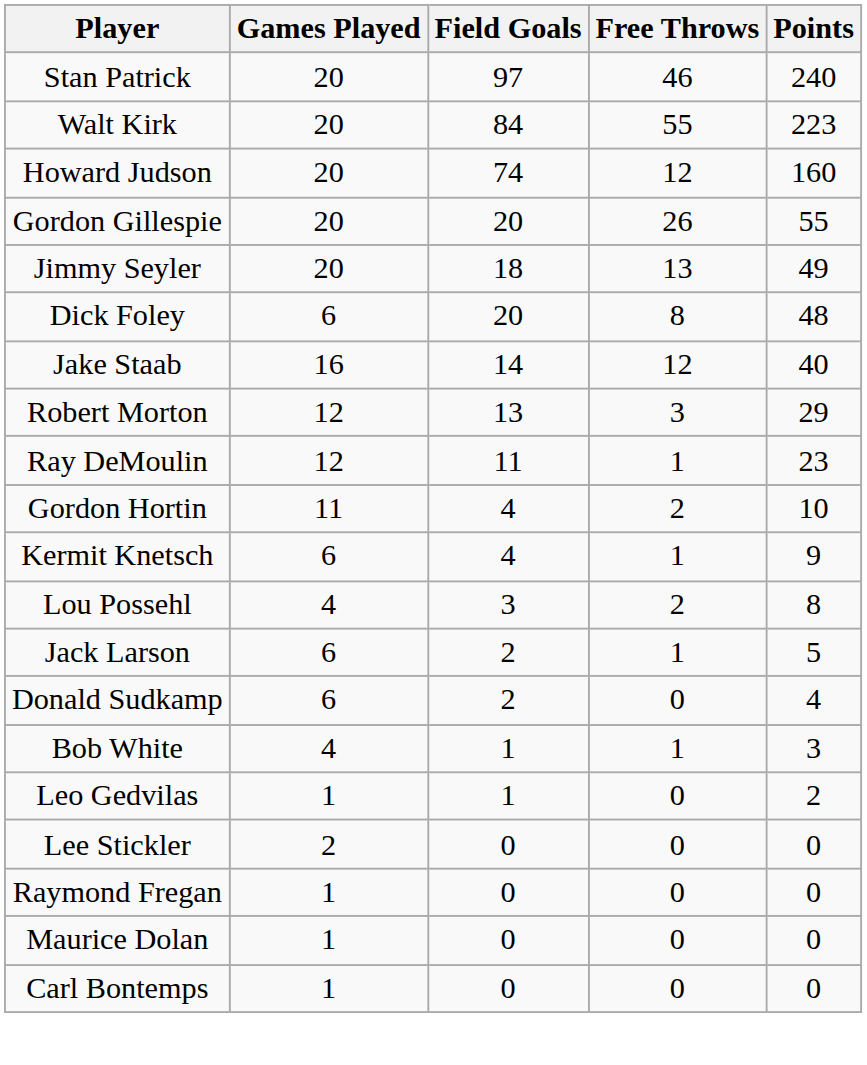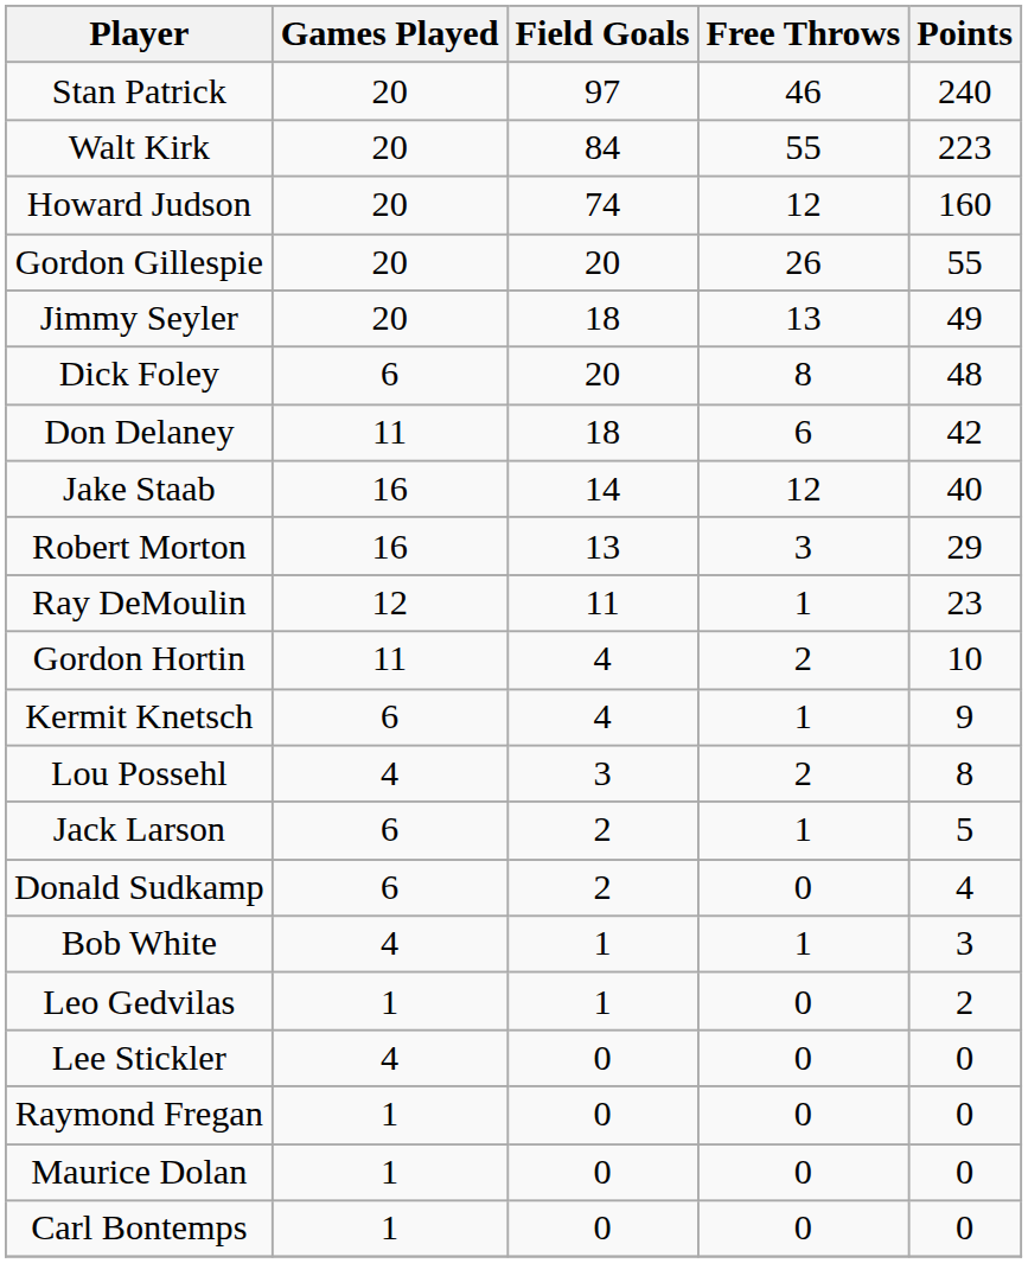+ row: Don Delaney | 11 | 18 | 6 | 42
Robert Morton | Games Played: 12 -> 16
Lee Stickler | Games Played: 2 -> 4
